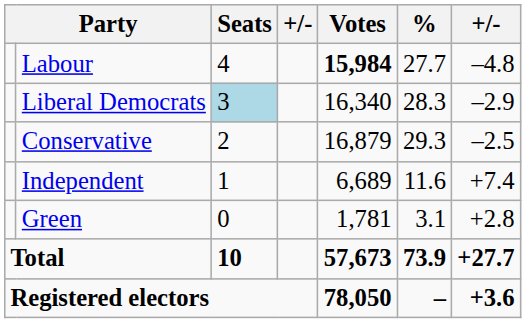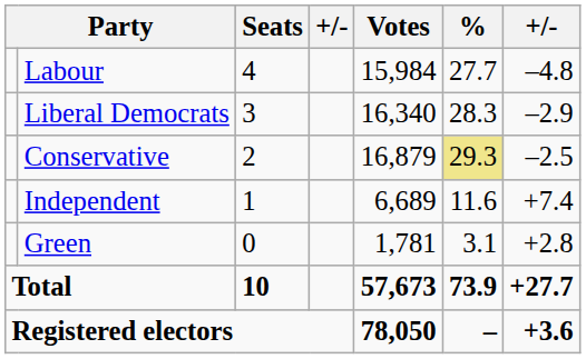Labour | Votes: bold -> normal
Liberal Democrats | Seats: lightblue background -> no background
Conservative | %: no background -> khaki background
